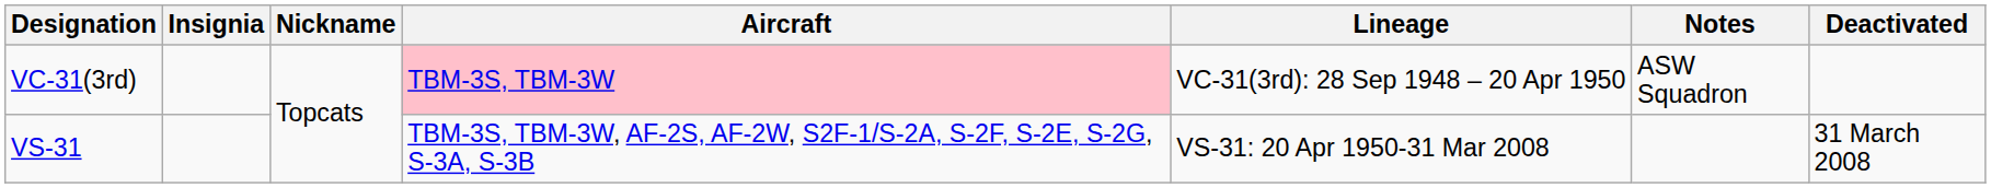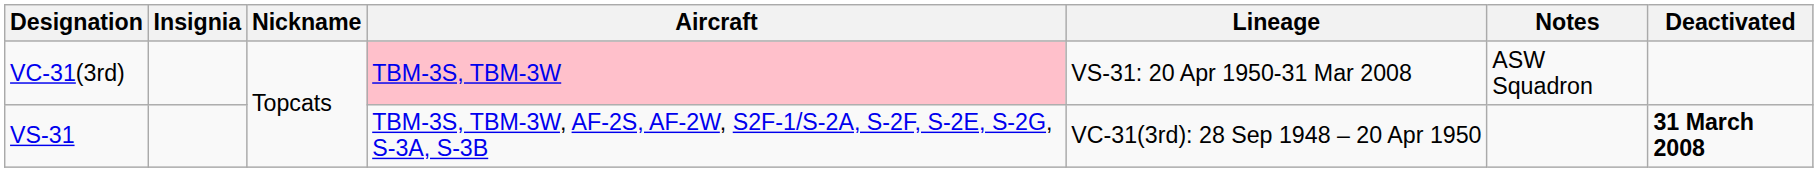VC-31(3rd) | Lineage: VC-31(3rd): 28 Sep 1948 – 20 Apr 1950 -> VS-31: 20 Apr 1950-31 Mar 2008
VS-31 | Lineage: VS-31: 20 Apr 1950-31 Mar 2008 -> VC-31(3rd): 28 Sep 1948 – 20 Apr 1950
VS-31 | Deactivated: normal -> bold
